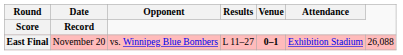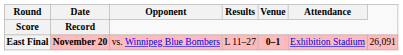East Final | Date / Record: normal -> bold
East Final | column 7: 26,088 -> 26,091
